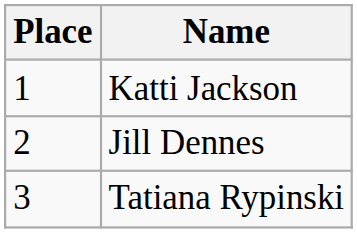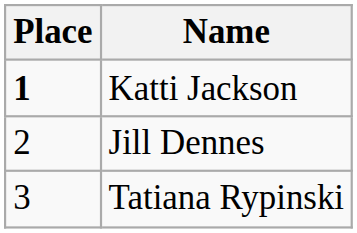Katti Jackson | Place: normal -> bold
